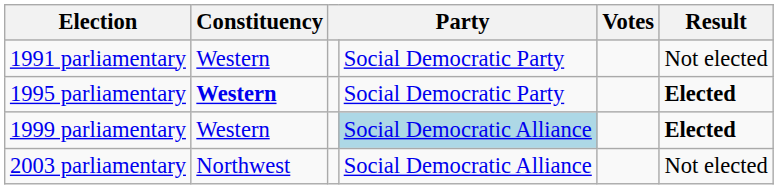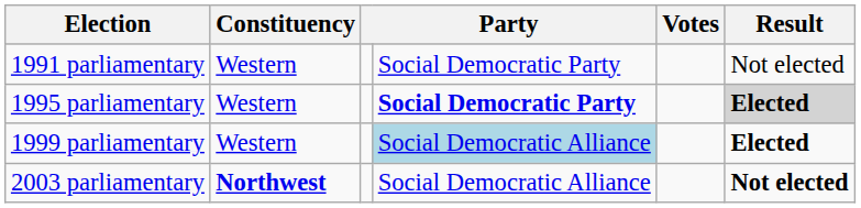1995 parliamentary | Constituency: bold -> normal
1995 parliamentary | column 4: normal -> bold
1995 parliamentary | Result: no background -> lightgrey background
2003 parliamentary | Constituency: normal -> bold
2003 parliamentary | Result: normal -> bold
